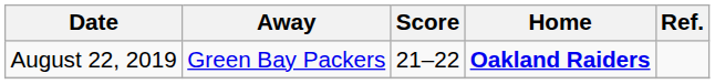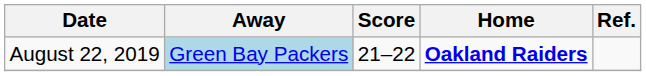August 22, 2019 | Away: no background -> lightblue background
